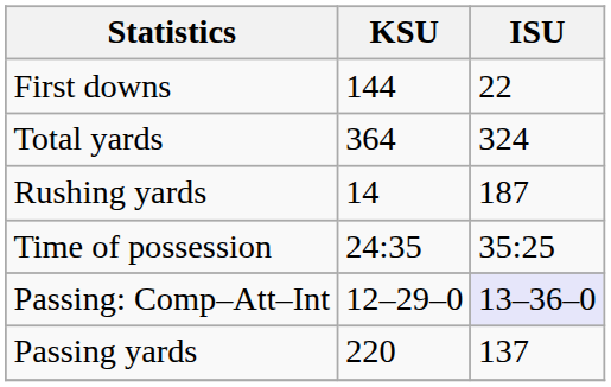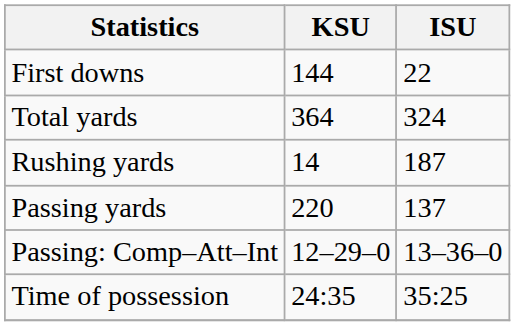rows swapped: Passing yards <-> Time of possession
Passing: Comp–Att–Int | ISU: lavender background -> no background
